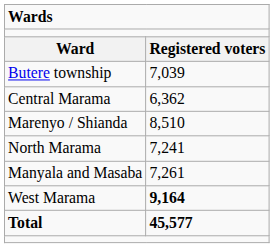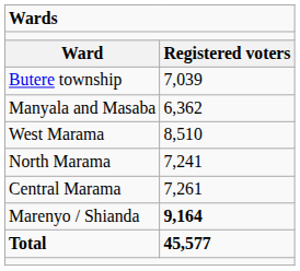row 5 | column 1: Central Marama -> Manyala and Masaba
row 6 | column 1: Marenyo / Shianda -> West Marama
row 8 | column 1: Manyala and Masaba -> Central Marama
row 9 | column 1: West Marama -> Marenyo / Shianda
